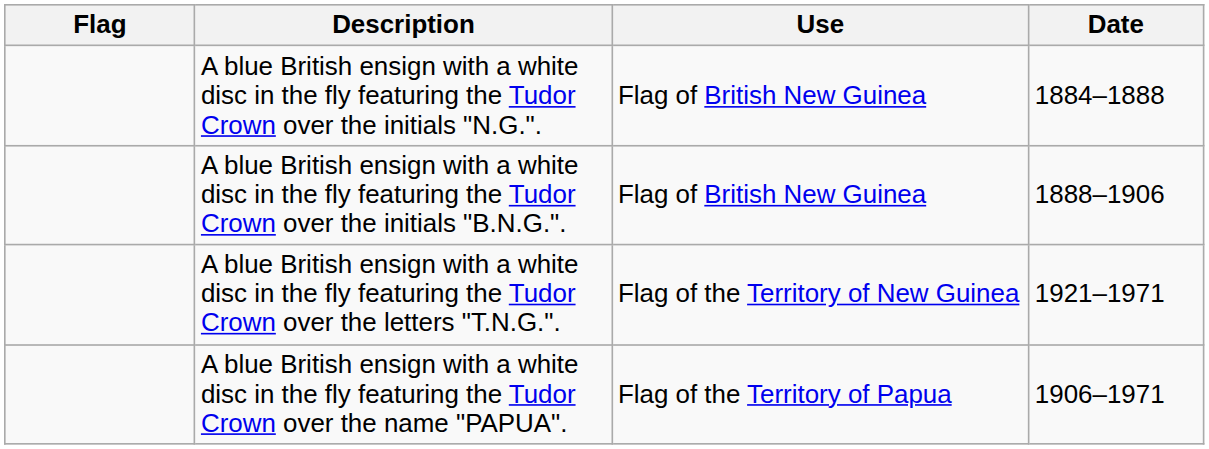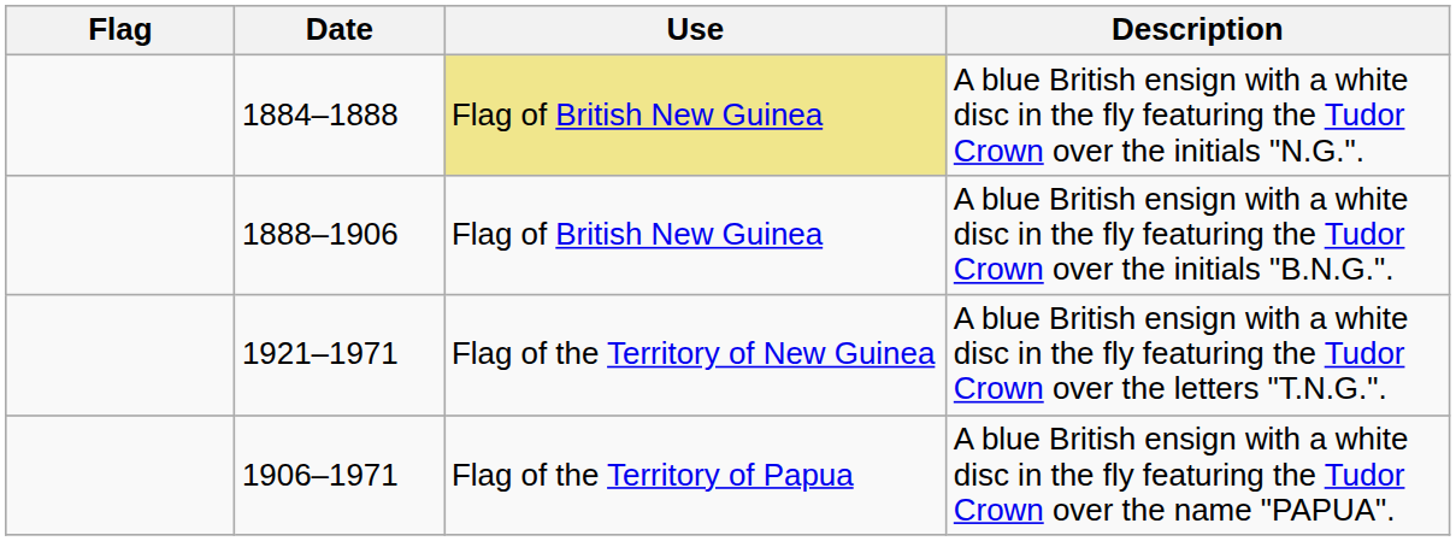columns swapped: Date <-> Description
row 2 | Use: no background -> khaki background
